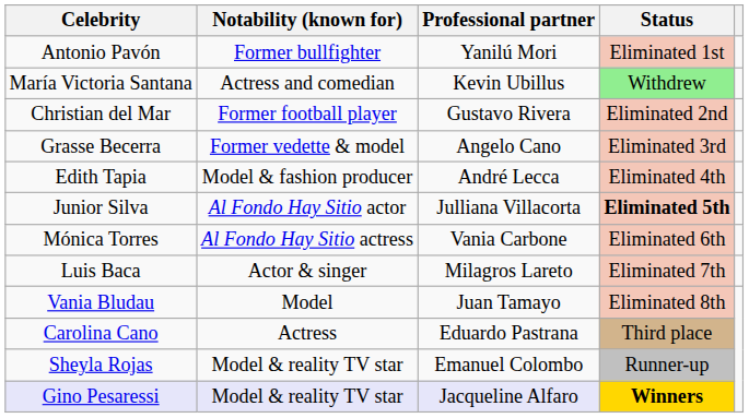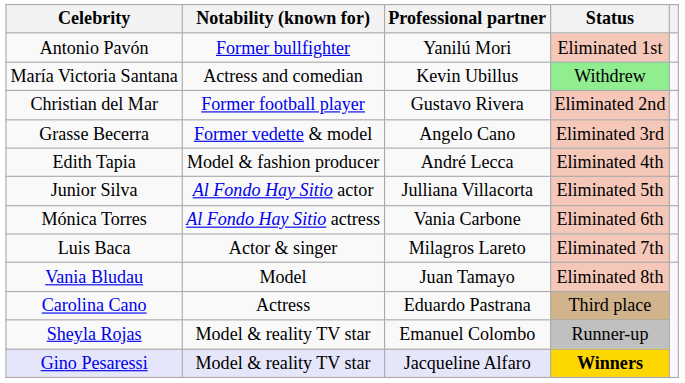Junior Silva | Status: bold -> normal
